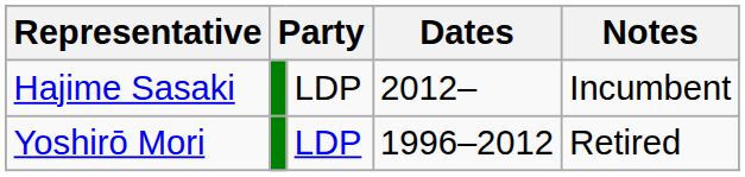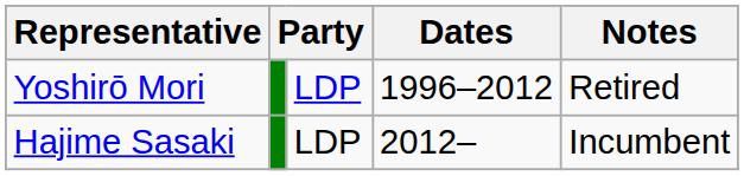rows swapped: Yoshirō Mori <-> Hajime Sasaki
